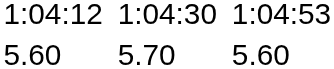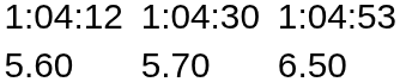row 2 | column 3: 5.60 -> 6.50
